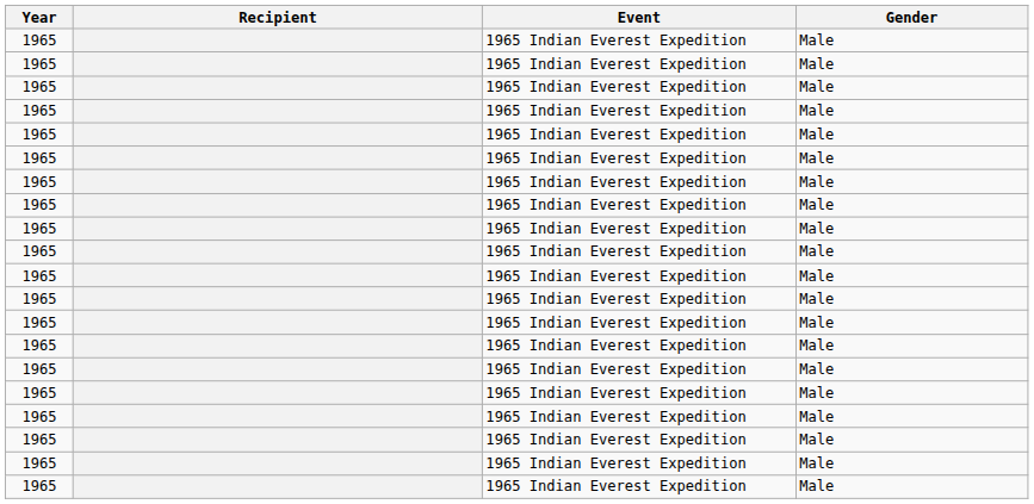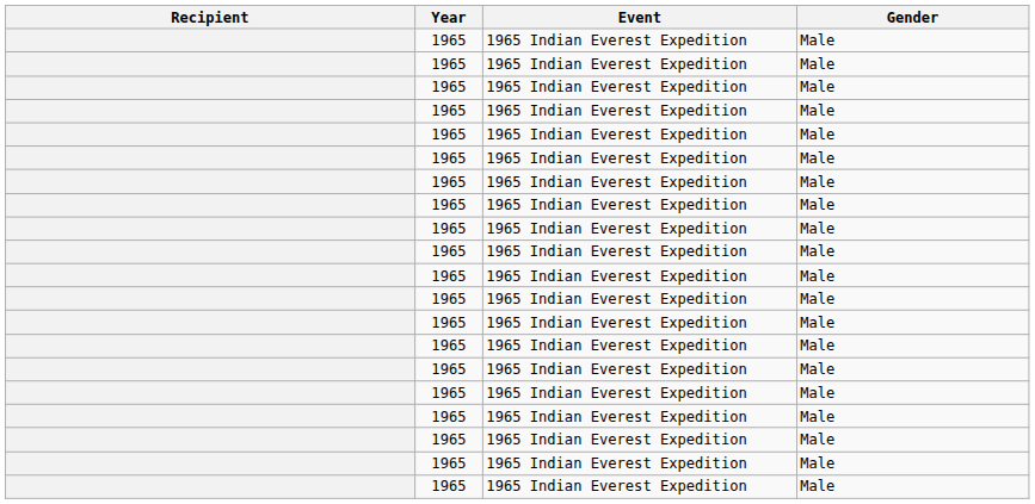columns swapped: Year <-> Recipient
